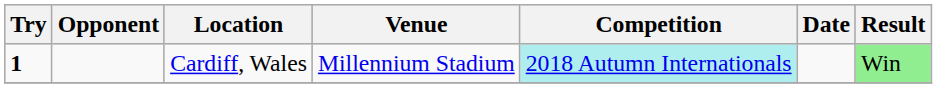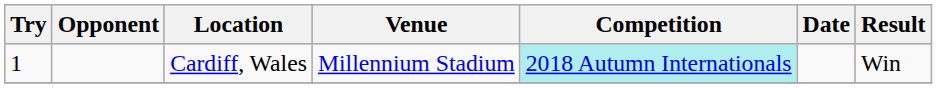Cardiff, Wales | Try: bold -> normal
Cardiff, Wales | Result: lightgreen background -> no background
